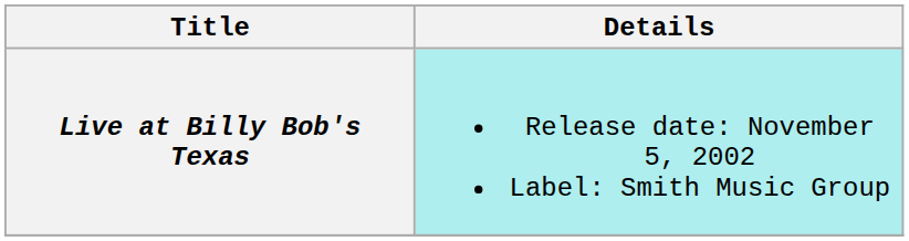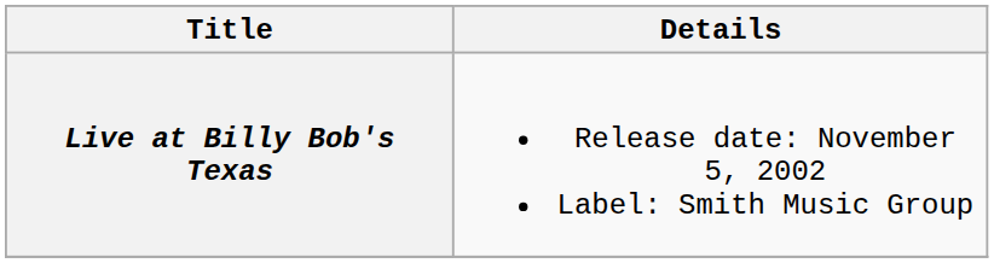Live at Billy Bob's Texas | Details: paleturquoise background -> no background
